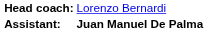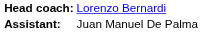Assistant: | column 2: bold -> normal
